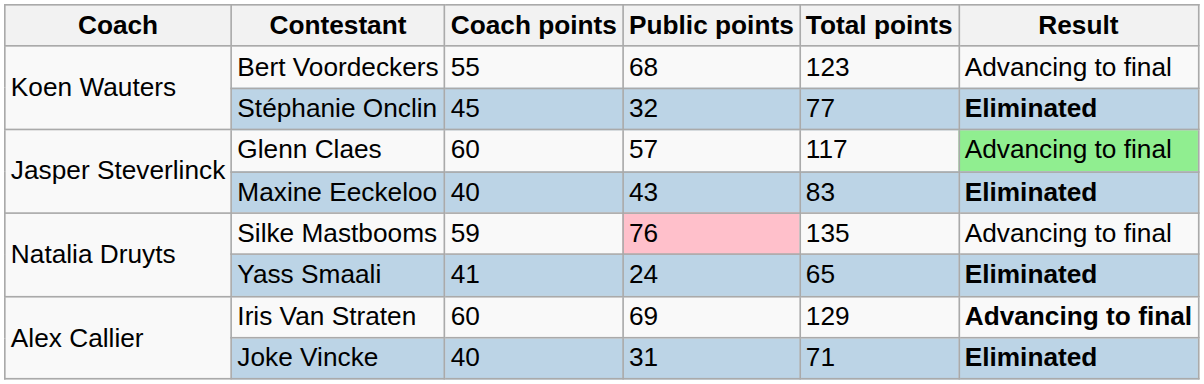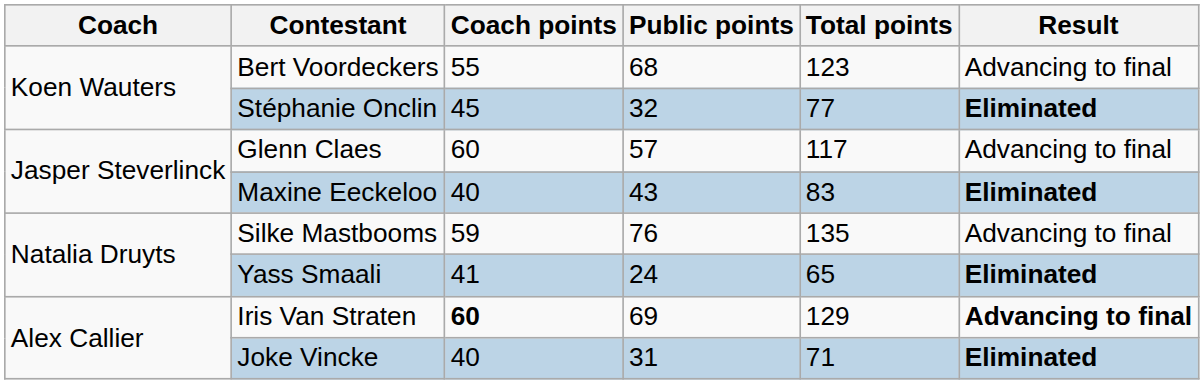Glenn Claes | Result: lightgreen background -> no background
Silke Mastbooms | Public points: pink background -> no background
Iris Van Straten | Coach points: normal -> bold
